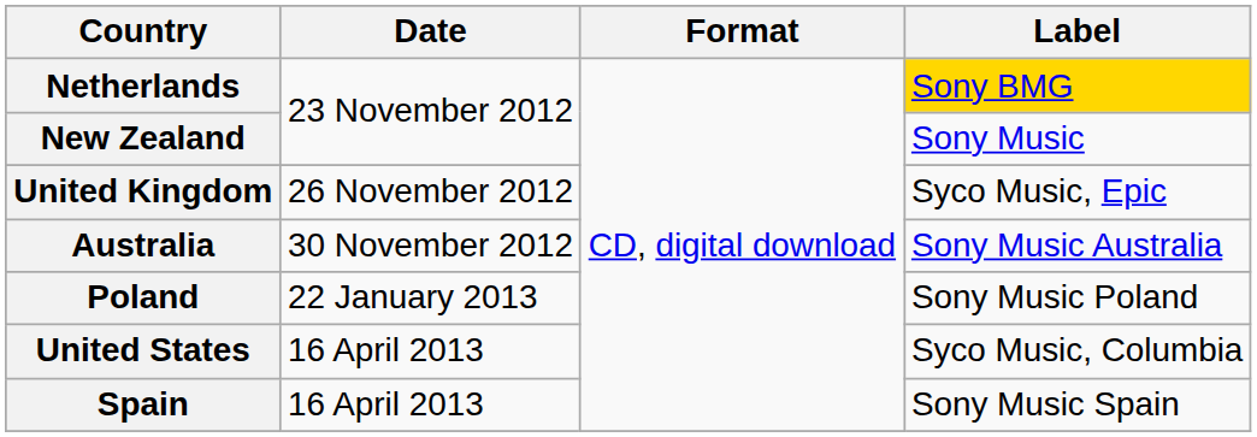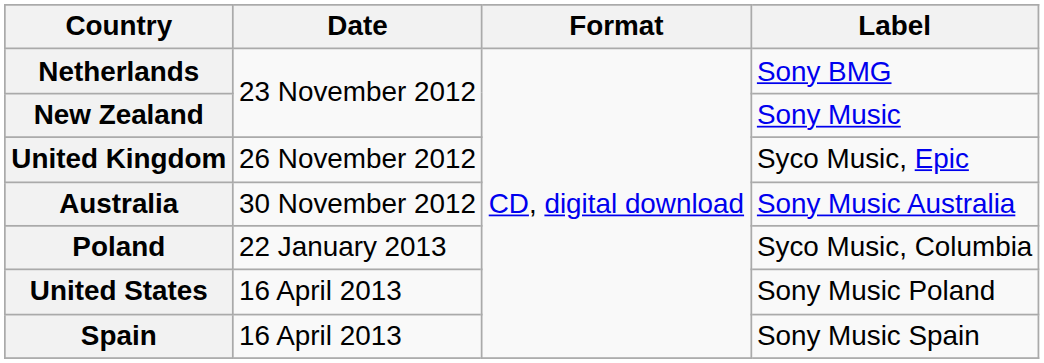Netherlands | Label: gold background -> no background
Poland | Label: Sony Music Poland -> Syco Music, Columbia
United States | Label: Syco Music, Columbia -> Sony Music Poland
